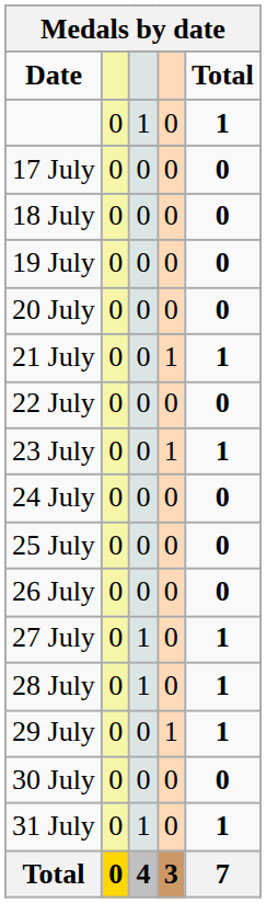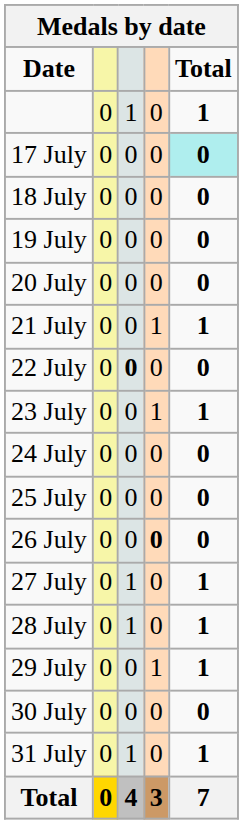17 July | Total: no background -> paleturquoise background
22 July | column 3: normal -> bold
26 July | column 4: normal -> bold
